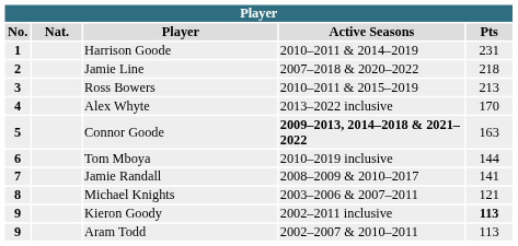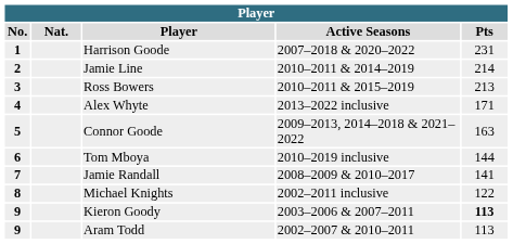Harrison Goode | Active Seasons: 2010–2011 & 2014–2019 -> 2007–2018 & 2020–2022
Jamie Line | Active Seasons: 2007–2018 & 2020–2022 -> 2010–2011 & 2014–2019
Jamie Line | Pts: 218 -> 214
Alex Whyte | Pts: 170 -> 171
Connor Goode | Active Seasons: bold -> normal
Michael Knights | Active Seasons: 2003–2006 & 2007–2011 -> 2002–2011 inclusive
Michael Knights | Pts: 121 -> 122
Kieron Goody | Active Seasons: 2002–2011 inclusive -> 2003–2006 & 2007–2011
